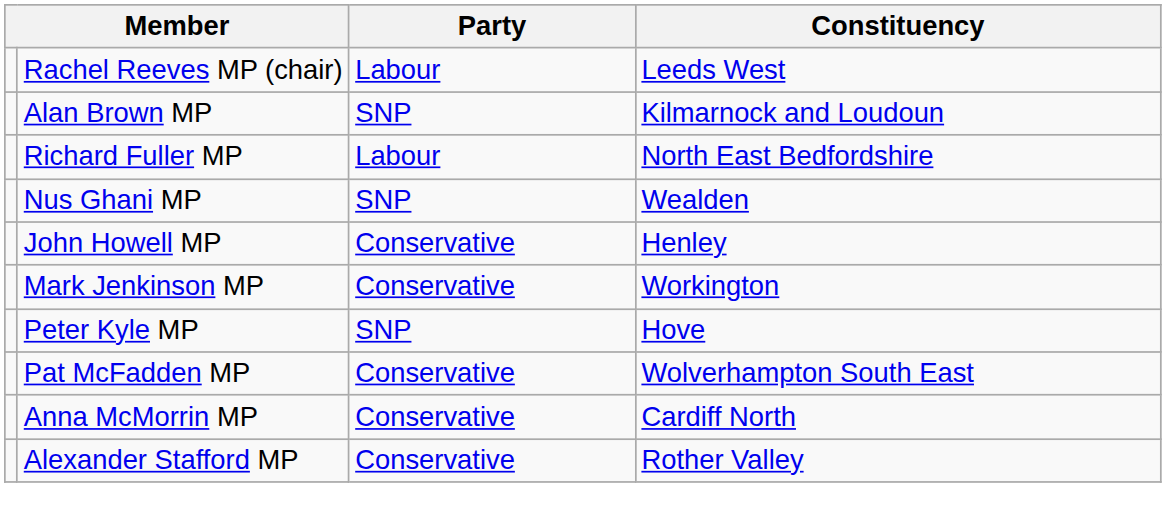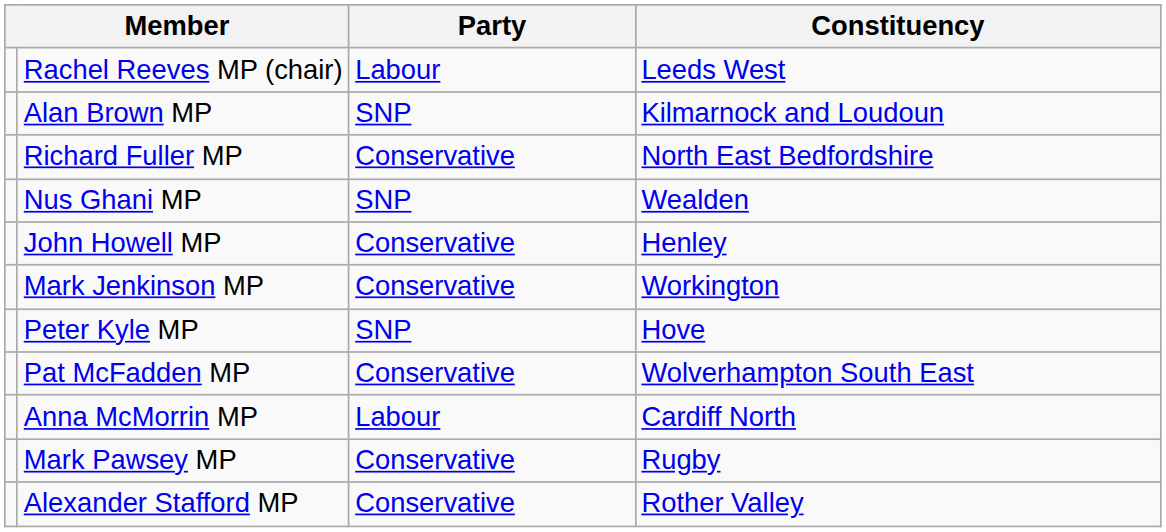Richard Fuller MP | Party: Labour -> Conservative
Anna McMorrin MP | Party: Conservative -> Labour
+ row: Mark Pawsey MP | Conservative | Rugby
